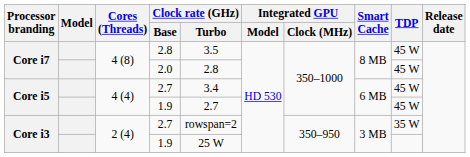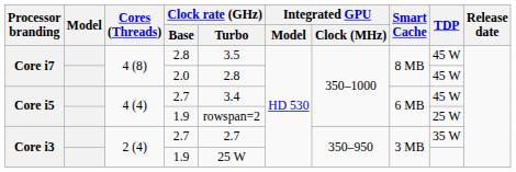Core i5 / 1.9 | Clock rate (GHz) / Turbo: 2.7 -> rowspan=2
Core i5 / 1.9 | TDP: 45 W -> 25 W
Core i3 / 2.7 | Clock rate (GHz) / Turbo: rowspan=2 -> 2.7
